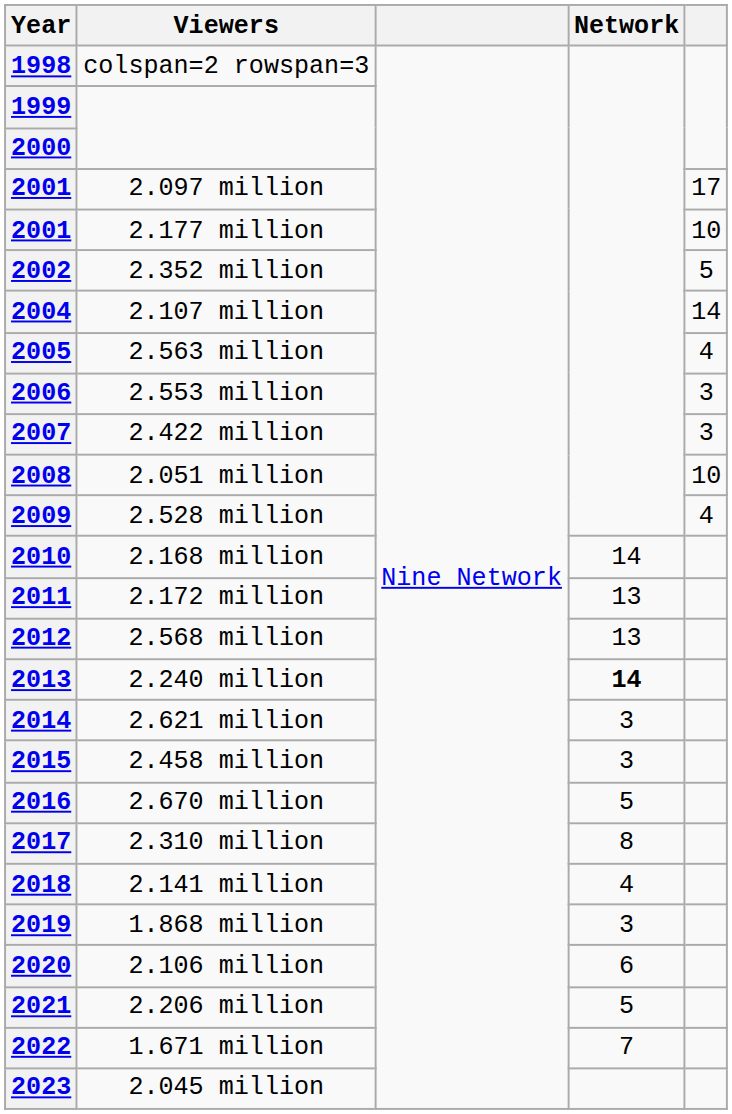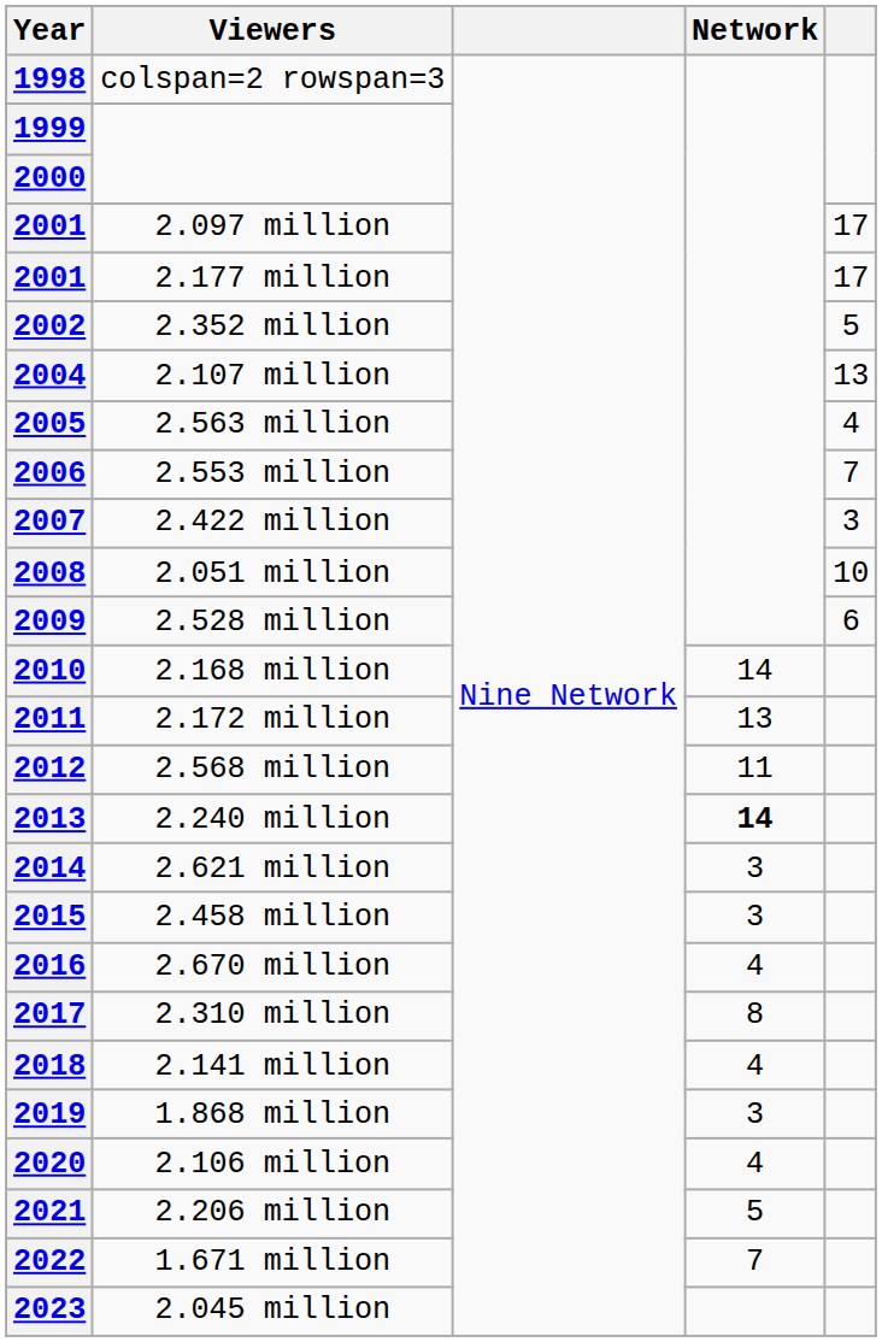2001 / 2.177 million | column 5: 10 -> 17
2004 | column 5: 14 -> 13
2006 | column 5: 3 -> 7
2009 | column 5: 4 -> 6
2012 | Network: 13 -> 11
2016 | Network: 5 -> 4
2020 | Network: 6 -> 4
